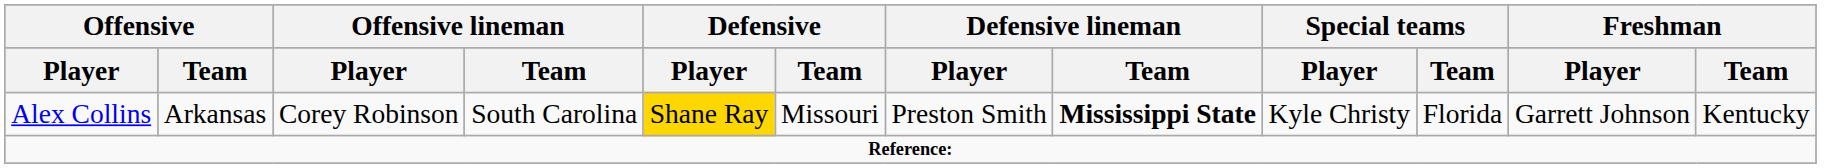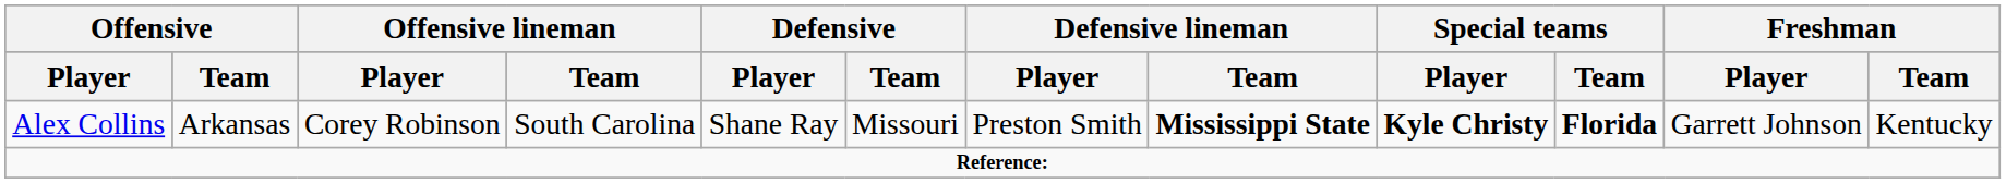Alex Collins | Defensive / Player: gold background -> no background
Alex Collins | Special teams / Player: normal -> bold
Alex Collins | Special teams / Team: normal -> bold
